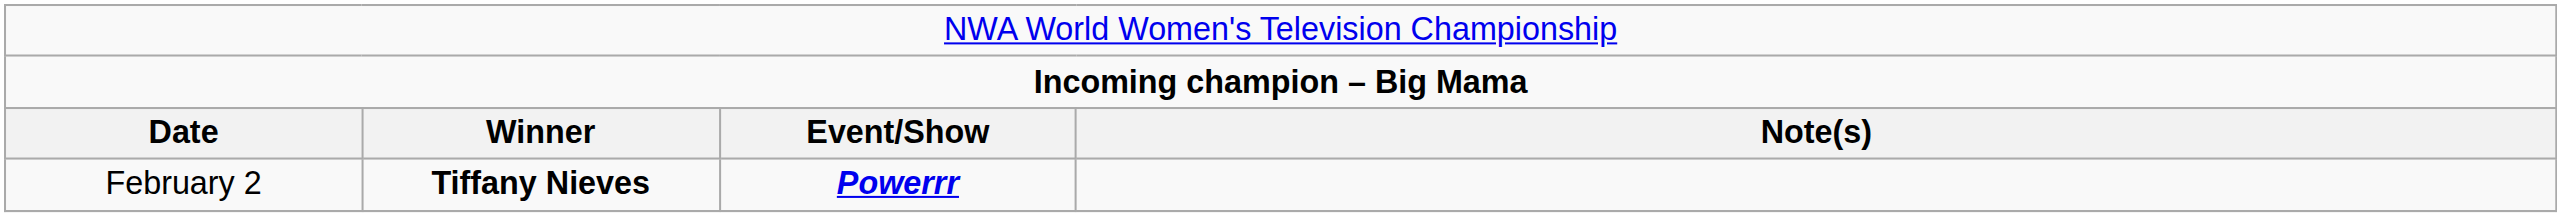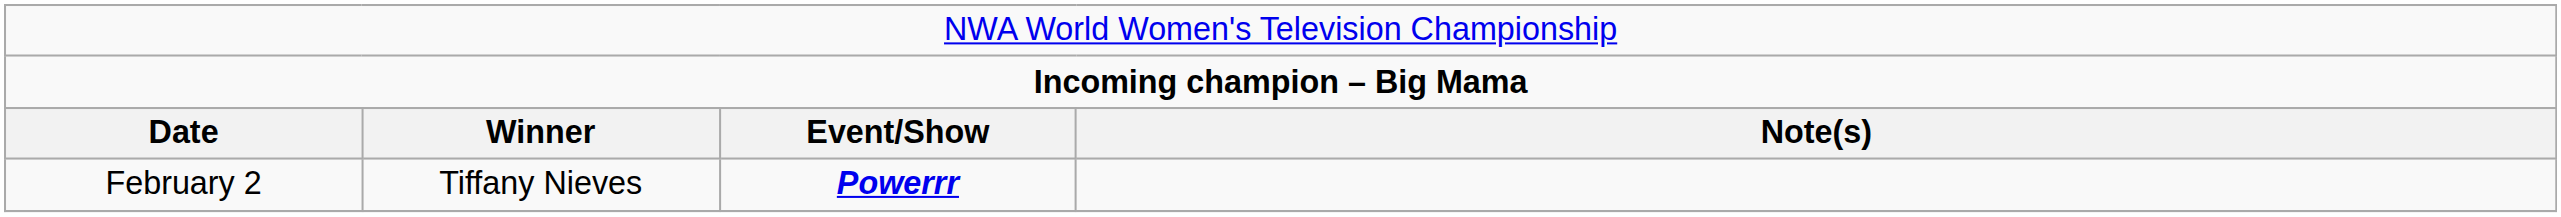February 2 | column 2: bold -> normal
